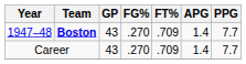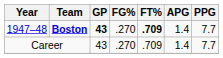1947–48 | GP: normal -> bold
1947–48 | FT%: normal -> bold
